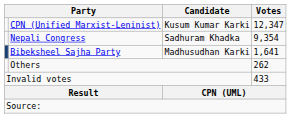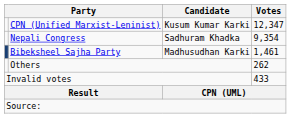Bibeksheel Sajha Party | Votes: 1,641 -> 1,461
